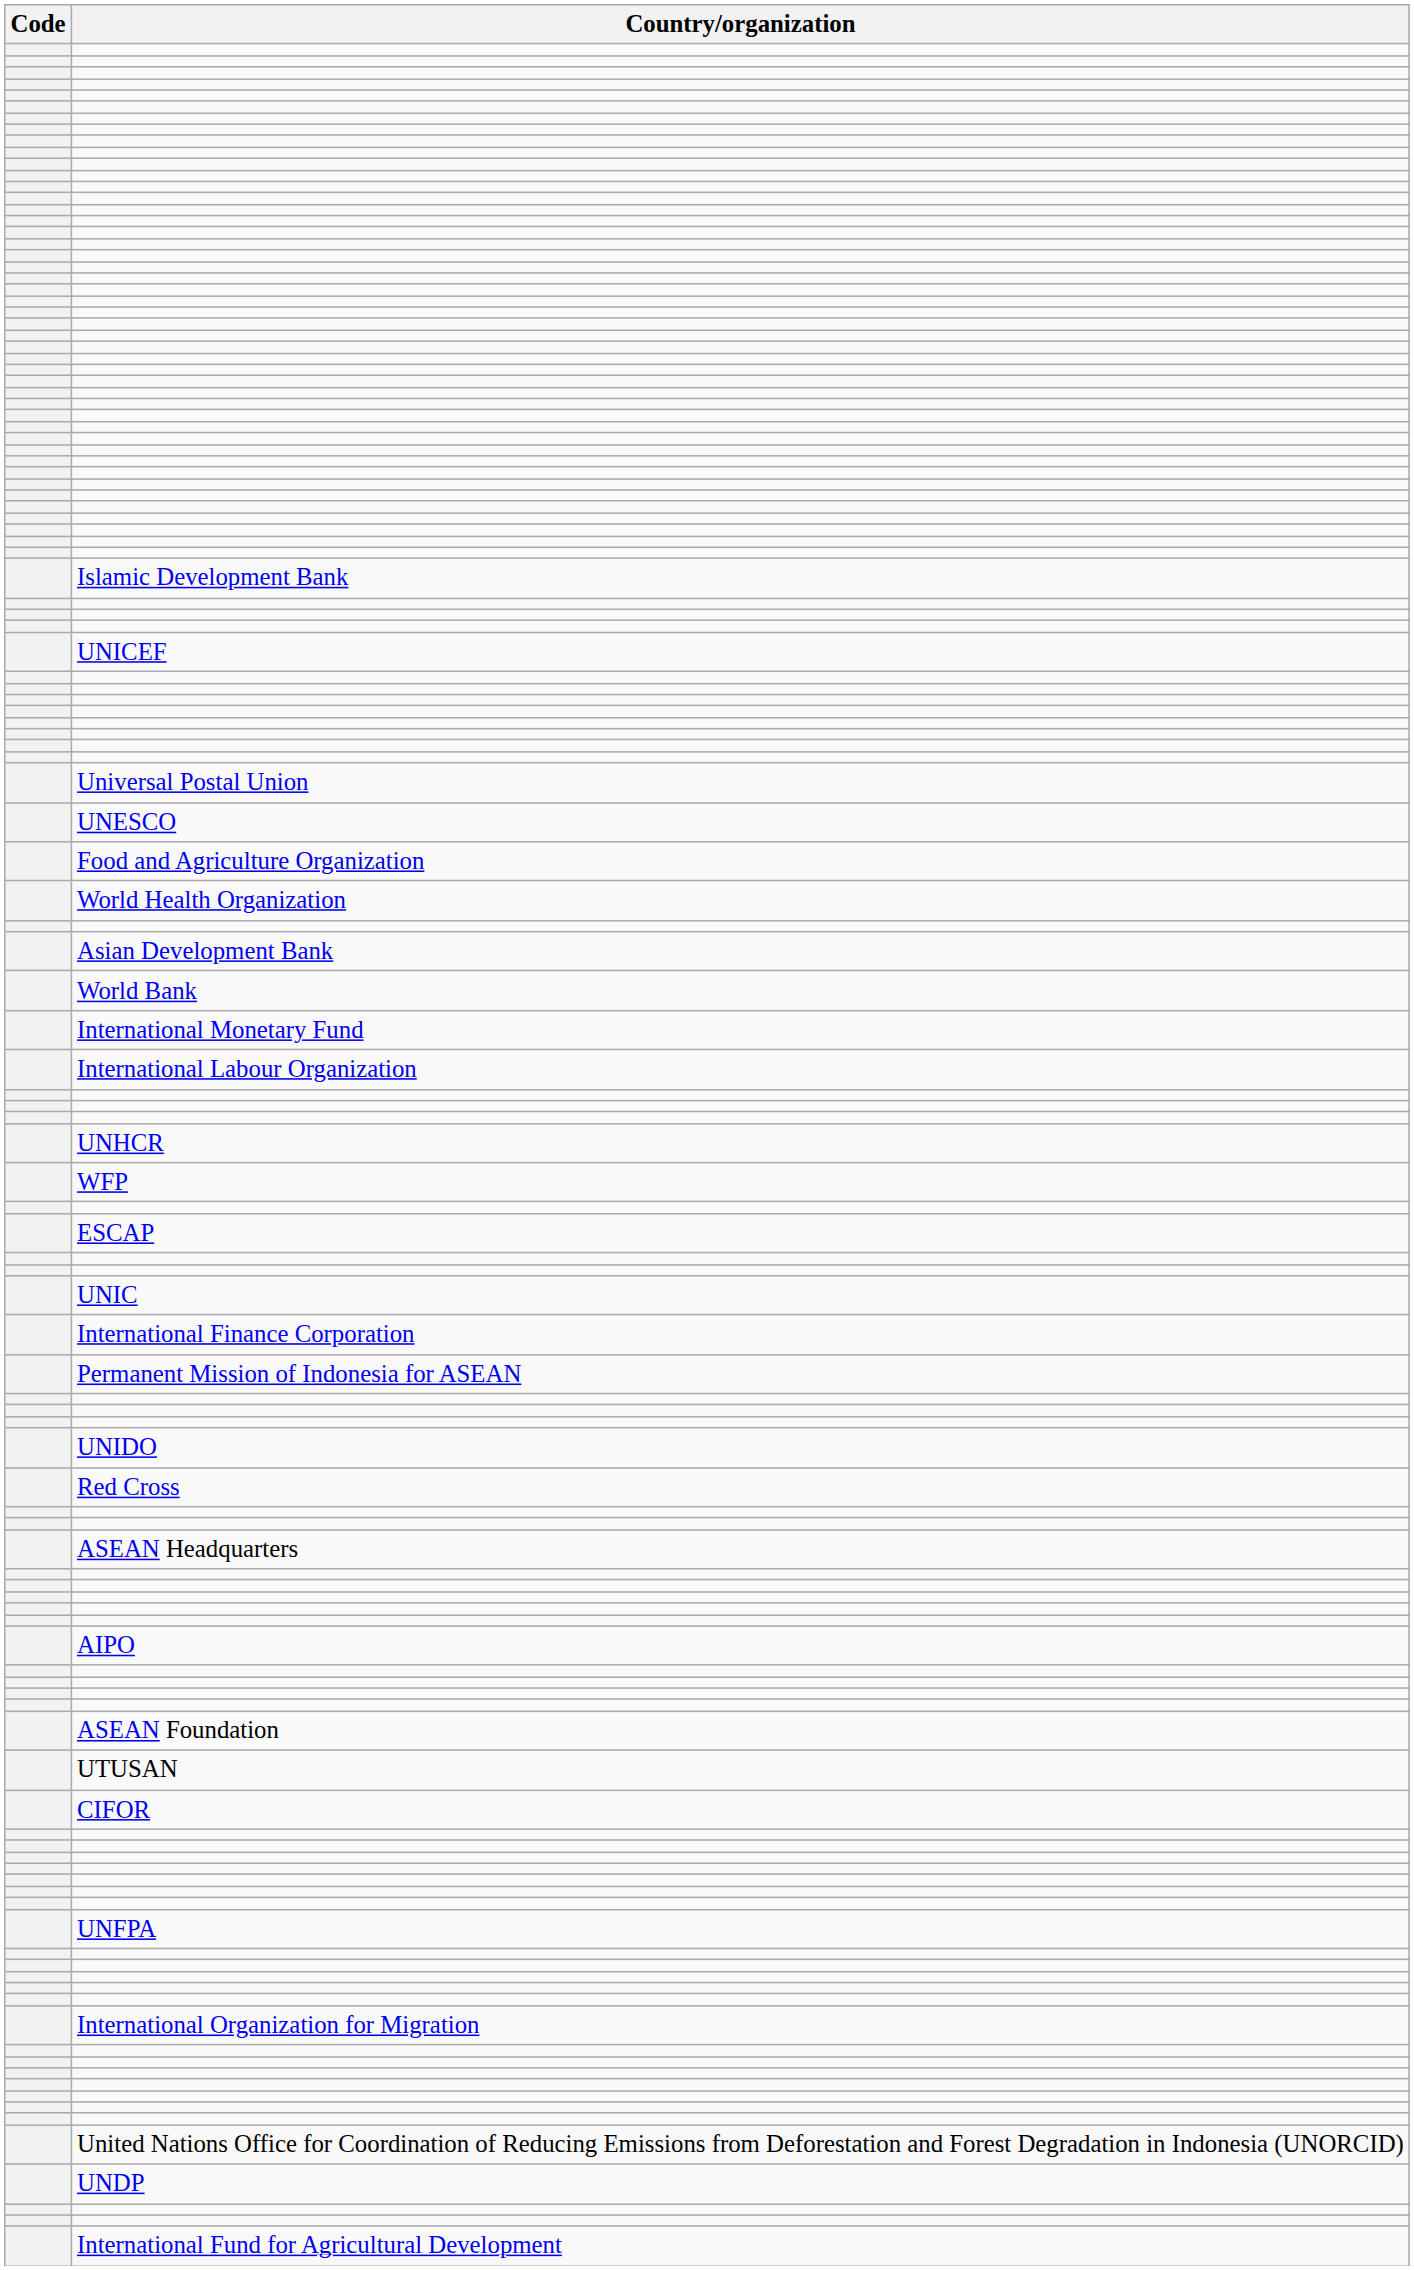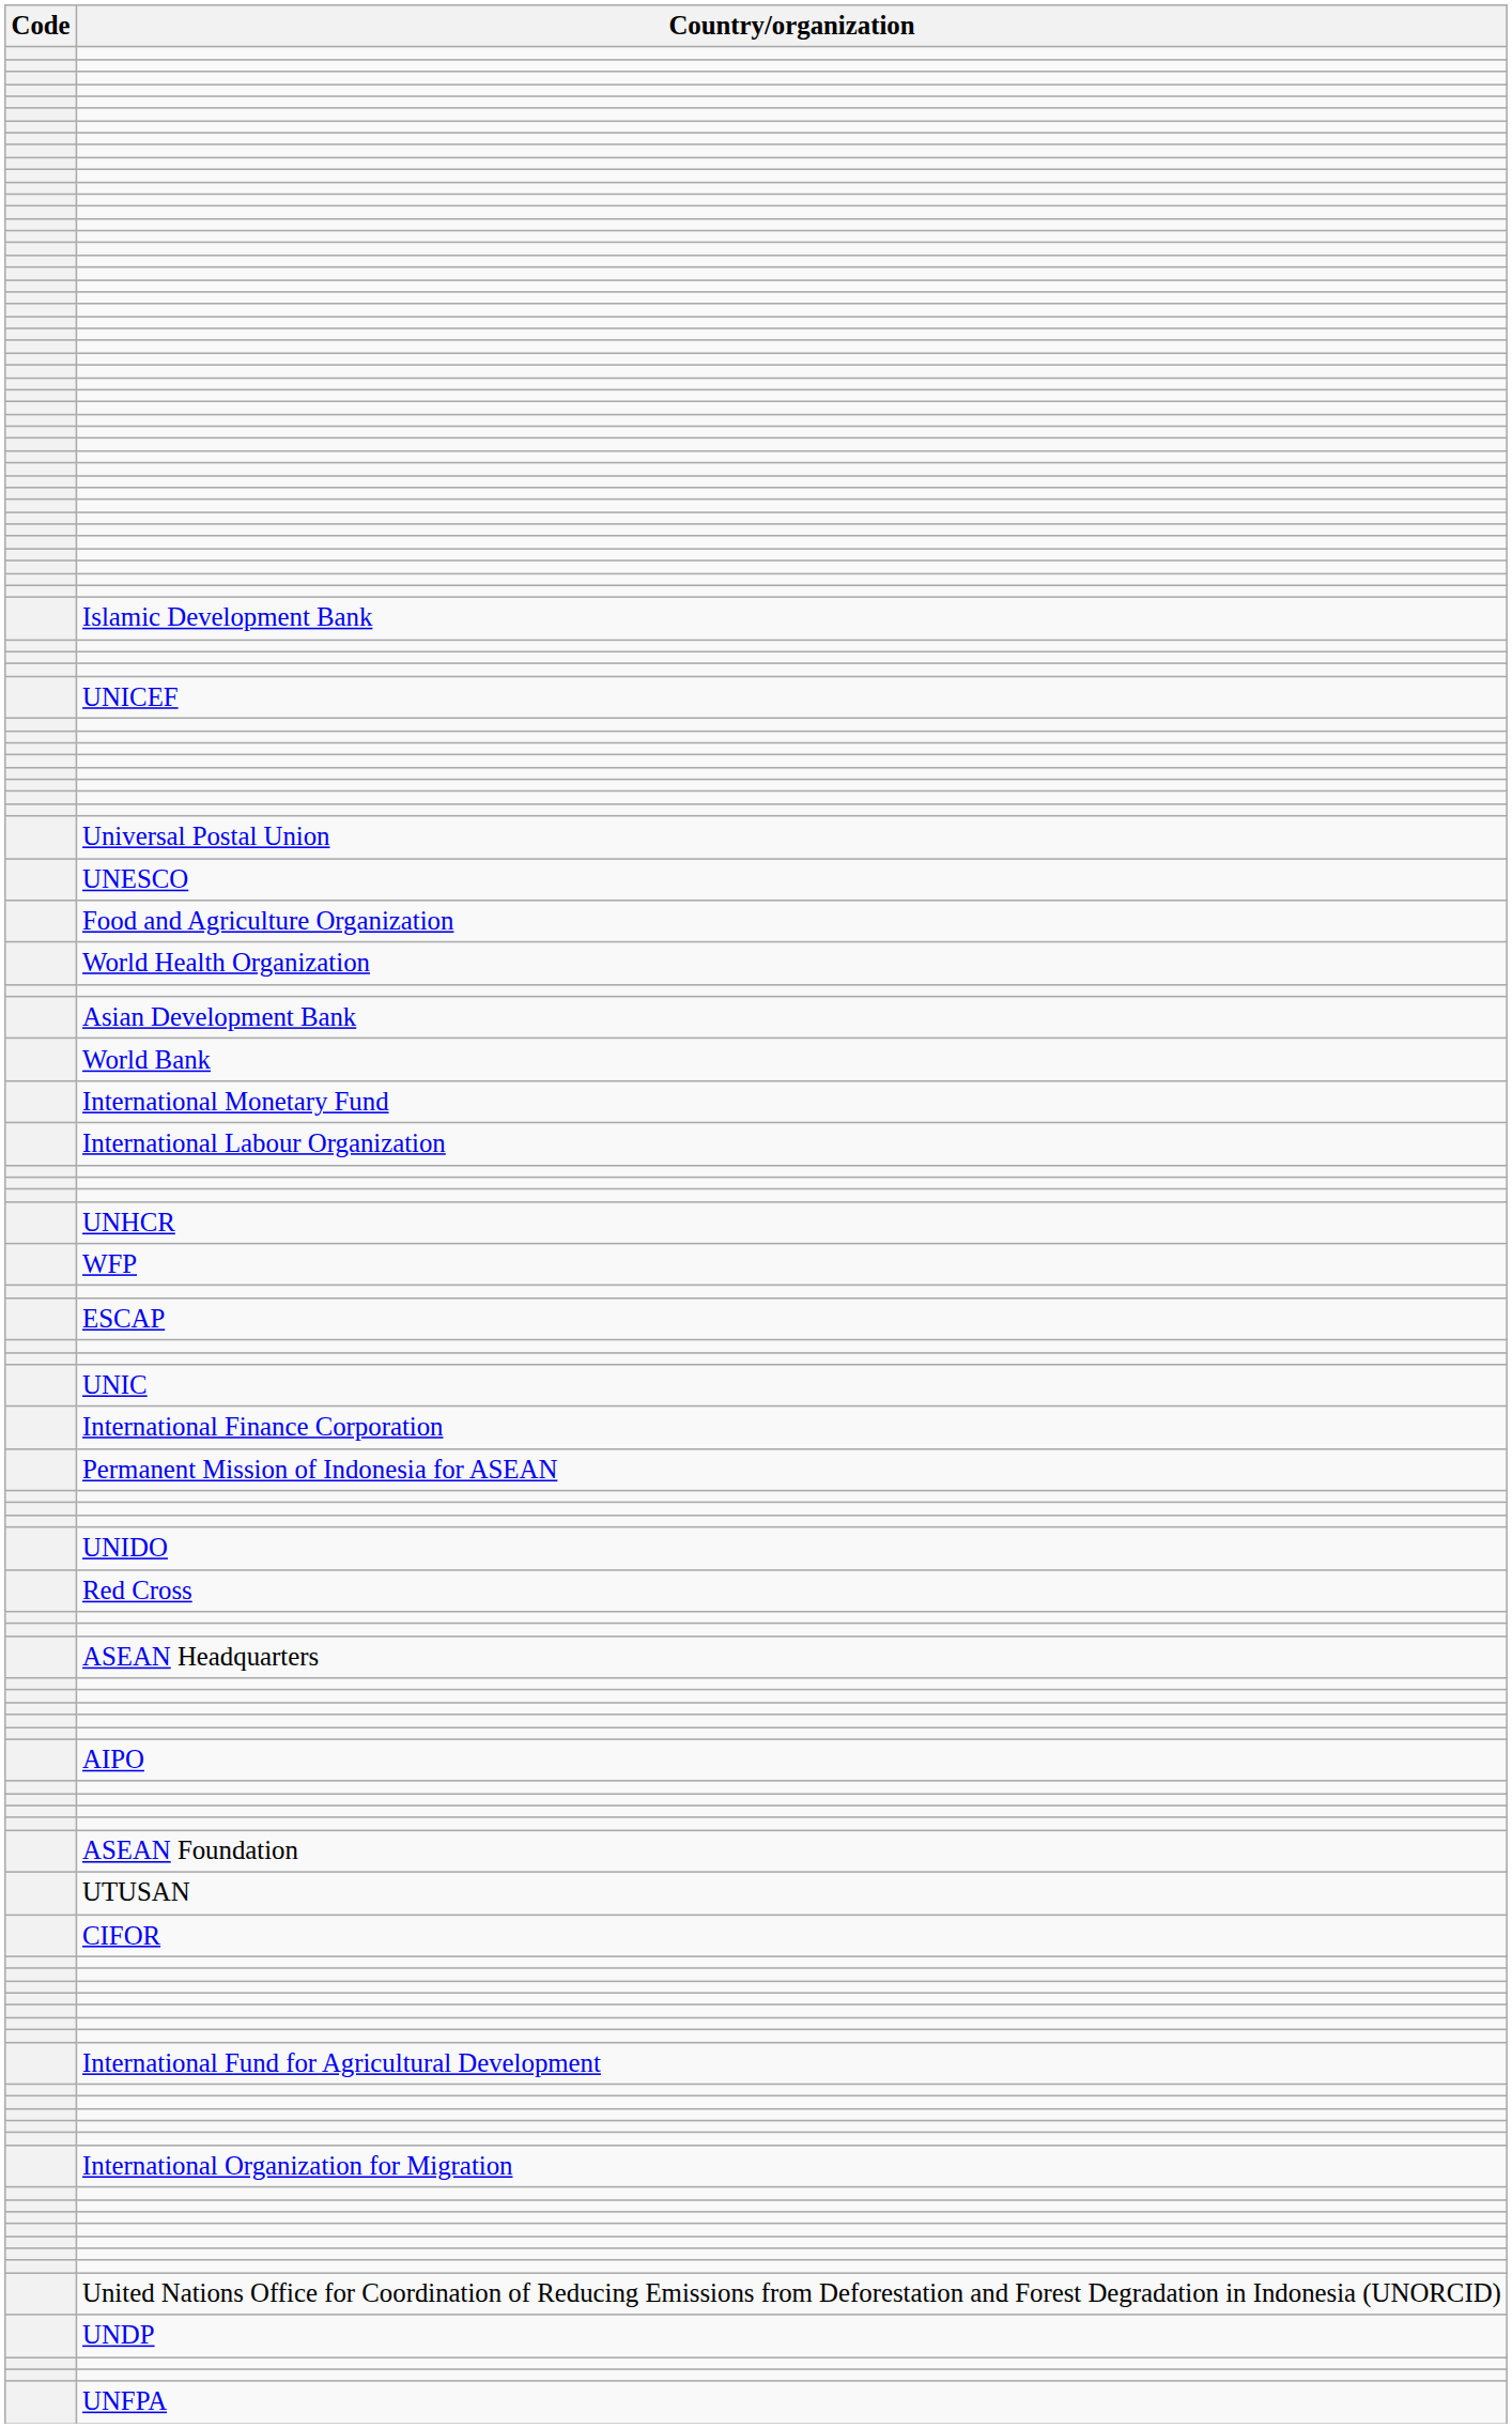row 109 | Country/organization: UNFPA -> International Fund for Agricultural Development
row 127 | Country/organization: International Fund for Agricultural Development -> UNFPA
